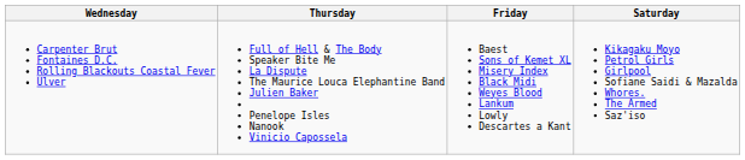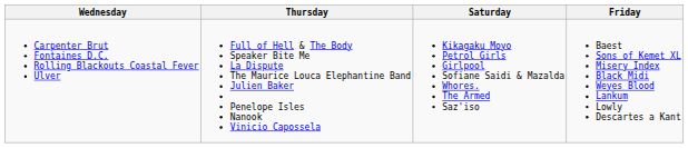columns swapped: Friday <-> Saturday
